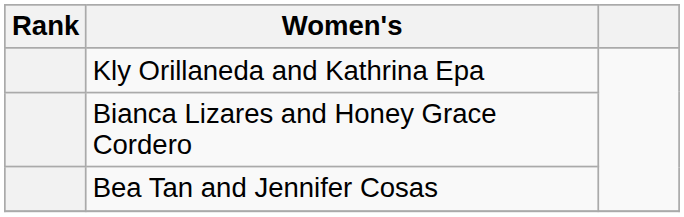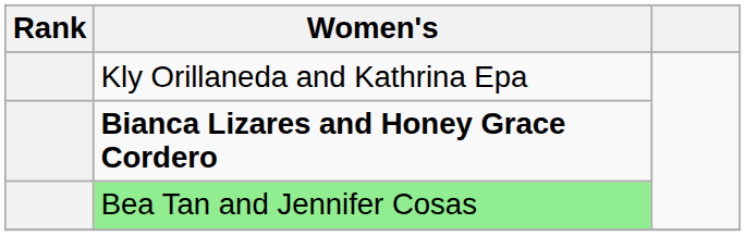Bianca Lizares and Honey Grace Cordero | Women's: normal -> bold
Bea Tan and Jennifer Cosas | Women's: no background -> lightgreen background
